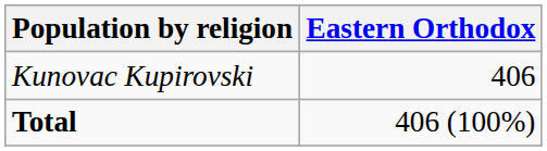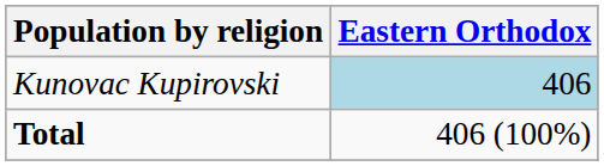Kunovac Kupirovski | Eastern Orthodox: no background -> lightblue background
